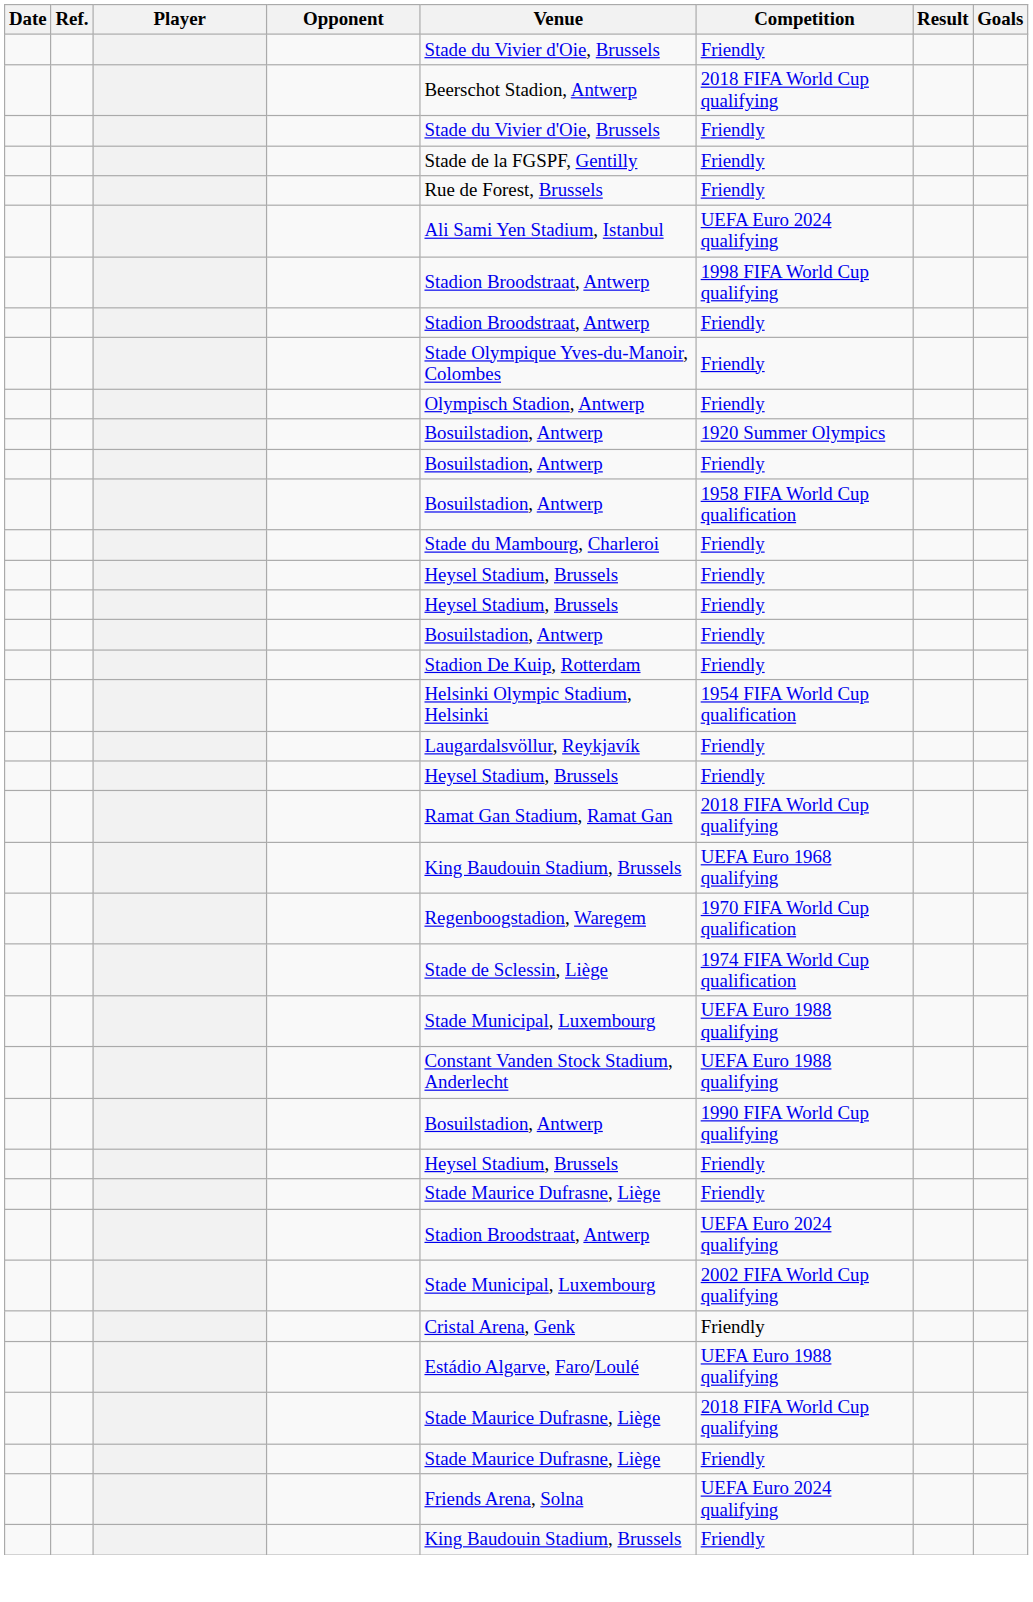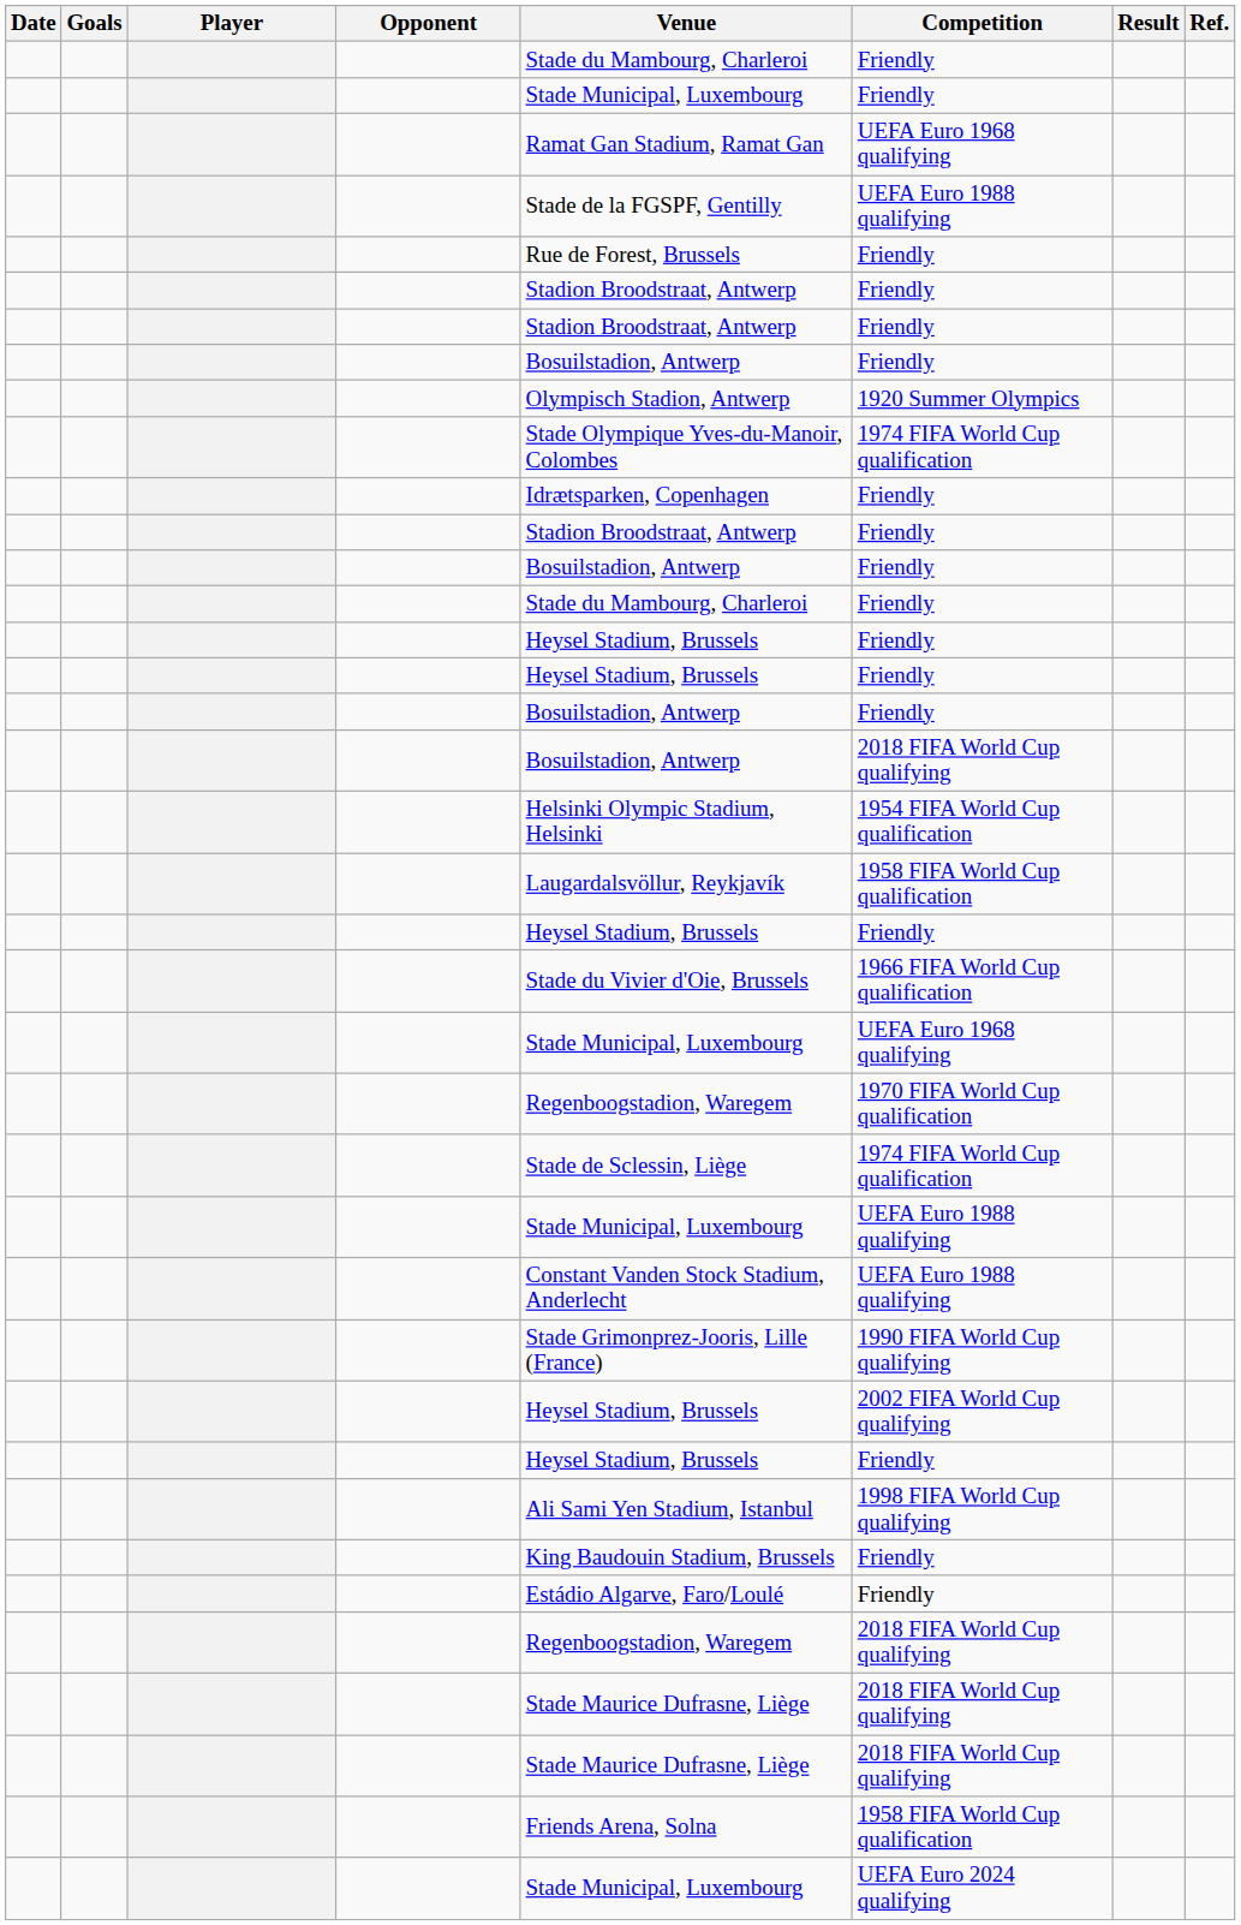columns swapped: Goals <-> Ref.
row 2 | Venue: Stade du Vivier d'Oie, Brussels -> Stade du Mambourg, Charleroi
row 3 | Venue: Beerschot Stadion, Antwerp -> Stade Municipal, Luxembourg
row 3 | Competition: 2018 FIFA World Cup qualifying -> Friendly
row 4 | Venue: Stade du Vivier d'Oie, Brussels -> Ramat Gan Stadium, Ramat Gan
row 4 | Competition: Friendly -> UEFA Euro 1968 qualifying
row 5 | Competition: Friendly -> UEFA Euro 1988 qualifying
row 7 | Venue: Ali Sami Yen Stadium, Istanbul -> Stadion Broodstraat, Antwerp
row 7 | Competition: UEFA Euro 2024 qualifying -> Friendly
row 8 | Competition: 1998 FIFA World Cup qualifying -> Friendly
row 9 | Venue: Stadion Broodstraat, Antwerp -> Bosuilstadion, Antwerp
row 10 | Venue: Stade Olympique Yves-du-Manoir, Colombes -> Olympisch Stadion, Antwerp
row 10 | Competition: Friendly -> 1920 Summer Olympics
row 11 | Venue: Olympisch Stadion, Antwerp -> Stade Olympique Yves-du-Manoir, Colombes
row 11 | Competition: Friendly -> 1974 FIFA World Cup qualification
row 12 | Venue: Bosuilstadion, Antwerp -> Idrætsparken, Copenhagen
row 12 | Competition: 1920 Summer Olympics -> Friendly
row 13 | Venue: Bosuilstadion, Antwerp -> Stadion Broodstraat, Antwerp
row 14 | Competition: 1958 FIFA World Cup qualification -> Friendly
row 19 | Venue: Stadion De Kuip, Rotterdam -> Bosuilstadion, Antwerp
row 19 | Competition: Friendly -> 2018 FIFA World Cup qualifying
row 21 | Competition: Friendly -> 1958 FIFA World Cup qualification
row 23 | Venue: Ramat Gan Stadium, Ramat Gan -> Stade du Vivier d'Oie, Brussels
row 23 | Competition: 2018 FIFA World Cup qualifying -> 1966 FIFA World Cup qualification
row 24 | Venue: King Baudouin Stadium, Brussels -> Stade Municipal, Luxembourg
row 29 | Venue: Bosuilstadion, Antwerp -> Stade Grimonprez-Jooris, Lille (France)
row 30 | Competition: Friendly -> 2002 FIFA World Cup qualifying
row 31 | Venue: Stade Maurice Dufrasne, Liège -> Heysel Stadium, Brussels
row 32 | Venue: Stadion Broodstraat, Antwerp -> Ali Sami Yen Stadium, Istanbul
row 32 | Competition: UEFA Euro 2024 qualifying -> 1998 FIFA World Cup qualifying
row 33 | Venue: Stade Municipal, Luxembourg -> King Baudouin Stadium, Brussels
row 33 | Competition: 2002 FIFA World Cup qualifying -> Friendly
row 34 | Venue: Cristal Arena, Genk -> Estádio Algarve, Faro/Loulé
row 35 | Venue: Estádio Algarve, Faro/Loulé -> Regenboogstadion, Waregem
row 35 | Competition: UEFA Euro 1988 qualifying -> 2018 FIFA World Cup qualifying
row 37 | Competition: Friendly -> 2018 FIFA World Cup qualifying
row 38 | Competition: UEFA Euro 2024 qualifying -> 1958 FIFA World Cup qualification
row 39 | Venue: King Baudouin Stadium, Brussels -> Stade Municipal, Luxembourg
row 39 | Competition: Friendly -> UEFA Euro 2024 qualifying
